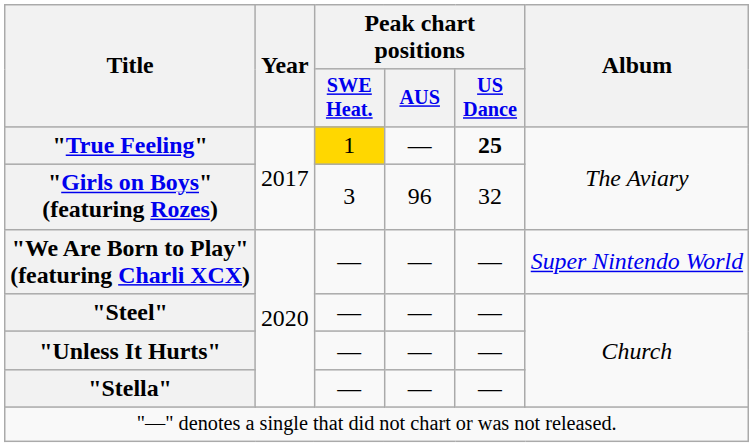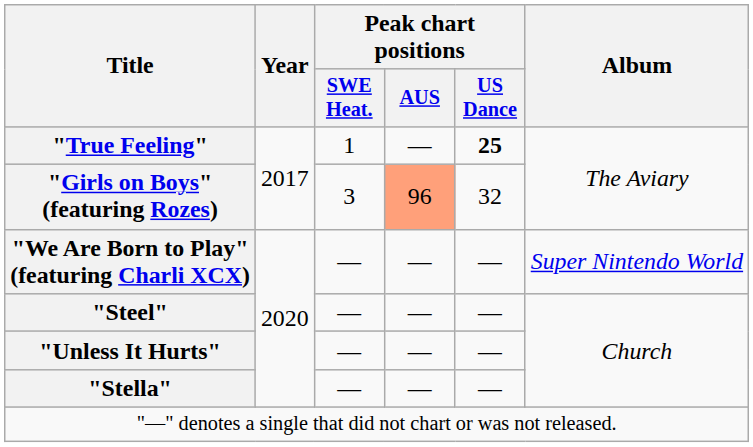"True Feeling" | Peak chart positions / SWE Heat.: gold background -> no background
"Girls on Boys" (featuring Rozes) | Peak chart positions / AUS: no background -> lightsalmon background
